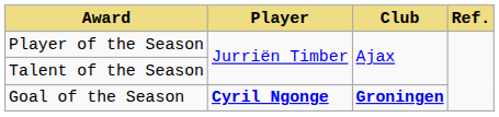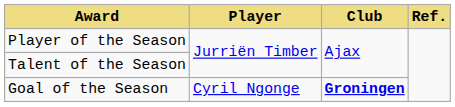Goal of the Season | Player: bold -> normal
